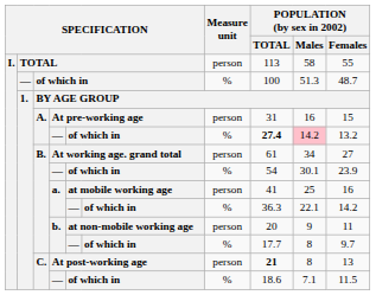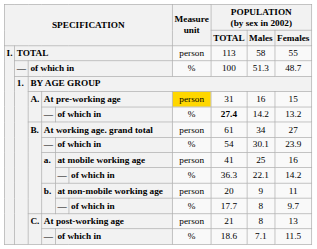At pre-working age | Measure unit: no background -> gold background
A. / — | POPULATION (by sex in 2002) / Males: pink background -> no background
At post-working age | POPULATION (by sex in 2002) / TOTAL: bold -> normal
